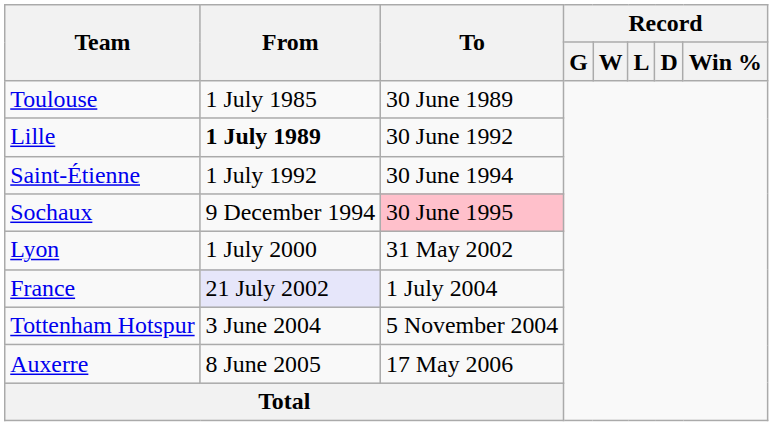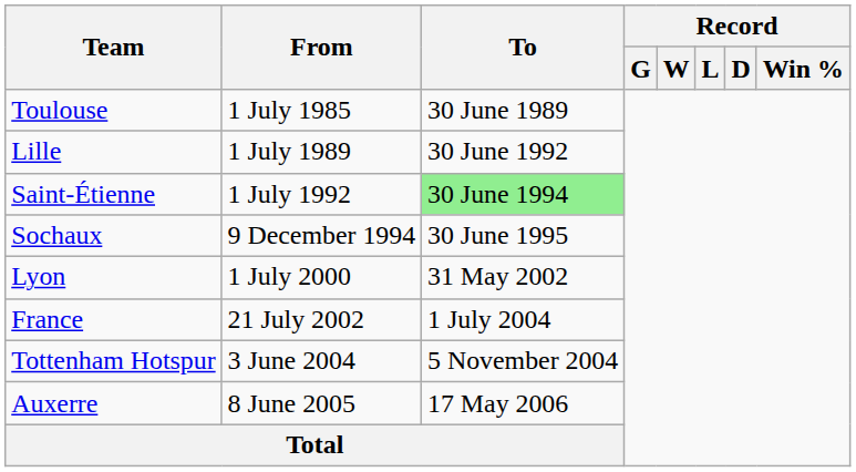Lille | From: bold -> normal
Saint-Étienne | To: no background -> lightgreen background
Sochaux | To: pink background -> no background
France | From: lavender background -> no background
